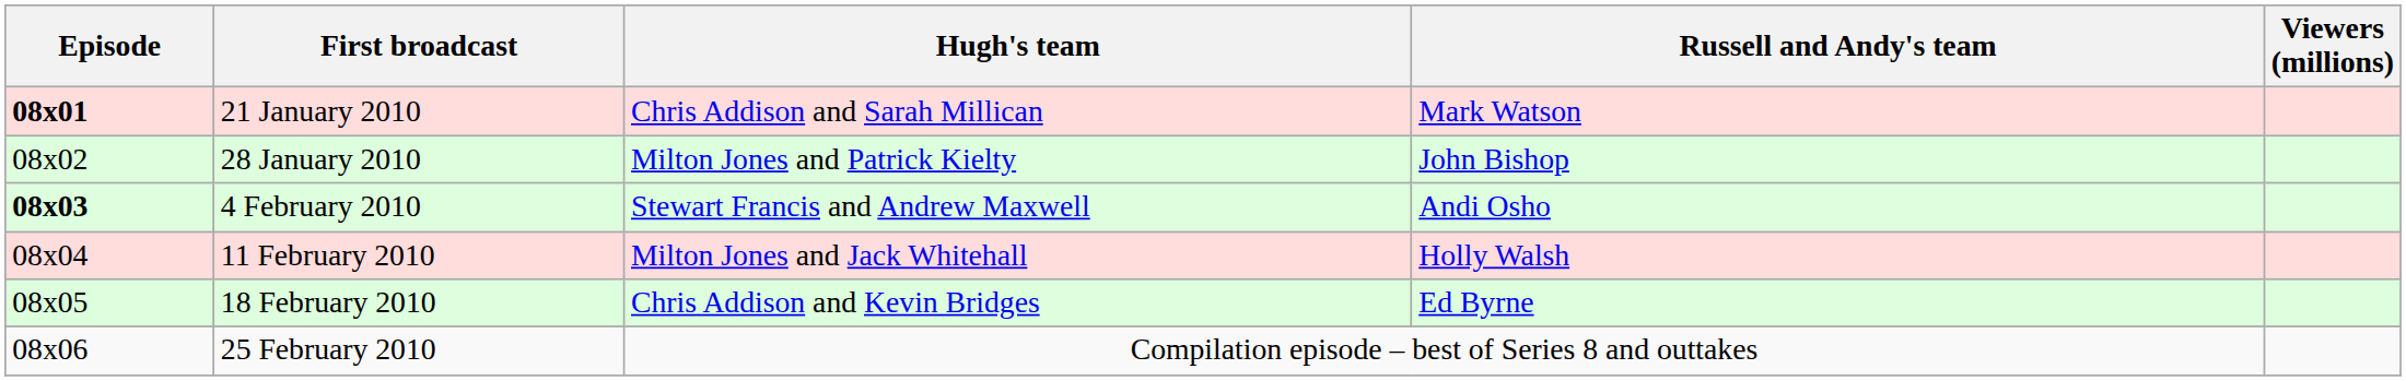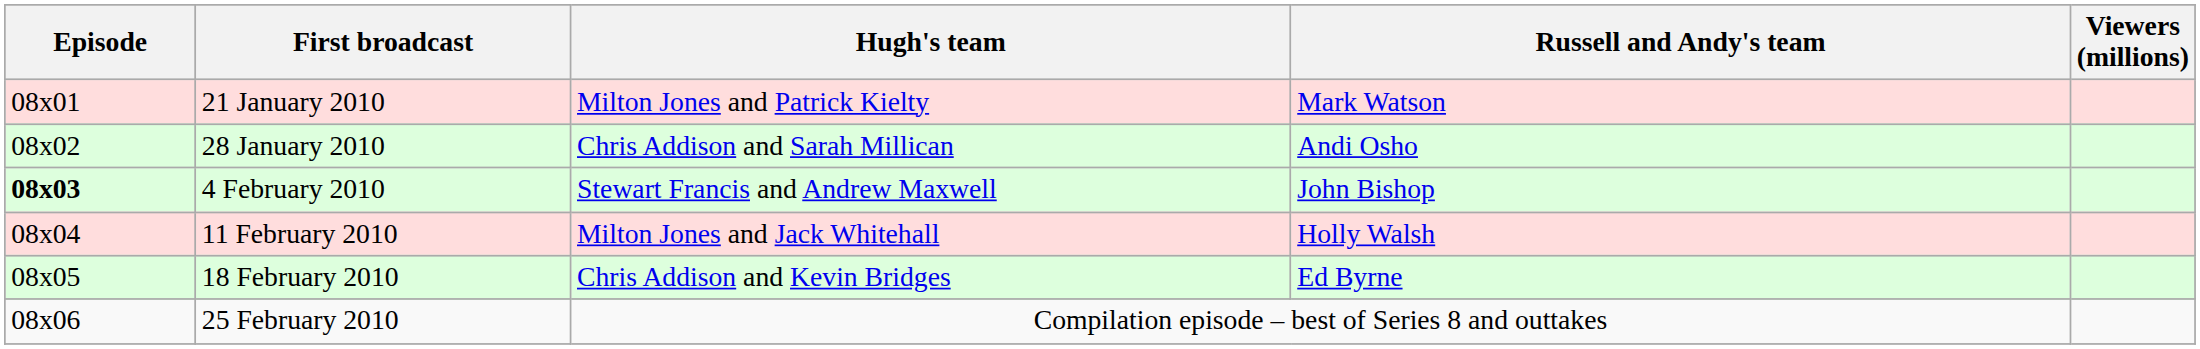21 January 2010 | Episode: bold -> normal
21 January 2010 | Hugh's team: Chris Addison and Sarah Millican -> Milton Jones and Patrick Kielty
28 January 2010 | Hugh's team: Milton Jones and Patrick Kielty -> Chris Addison and Sarah Millican
28 January 2010 | Russell and Andy's team: John Bishop -> Andi Osho
4 February 2010 | Russell and Andy's team: Andi Osho -> John Bishop
